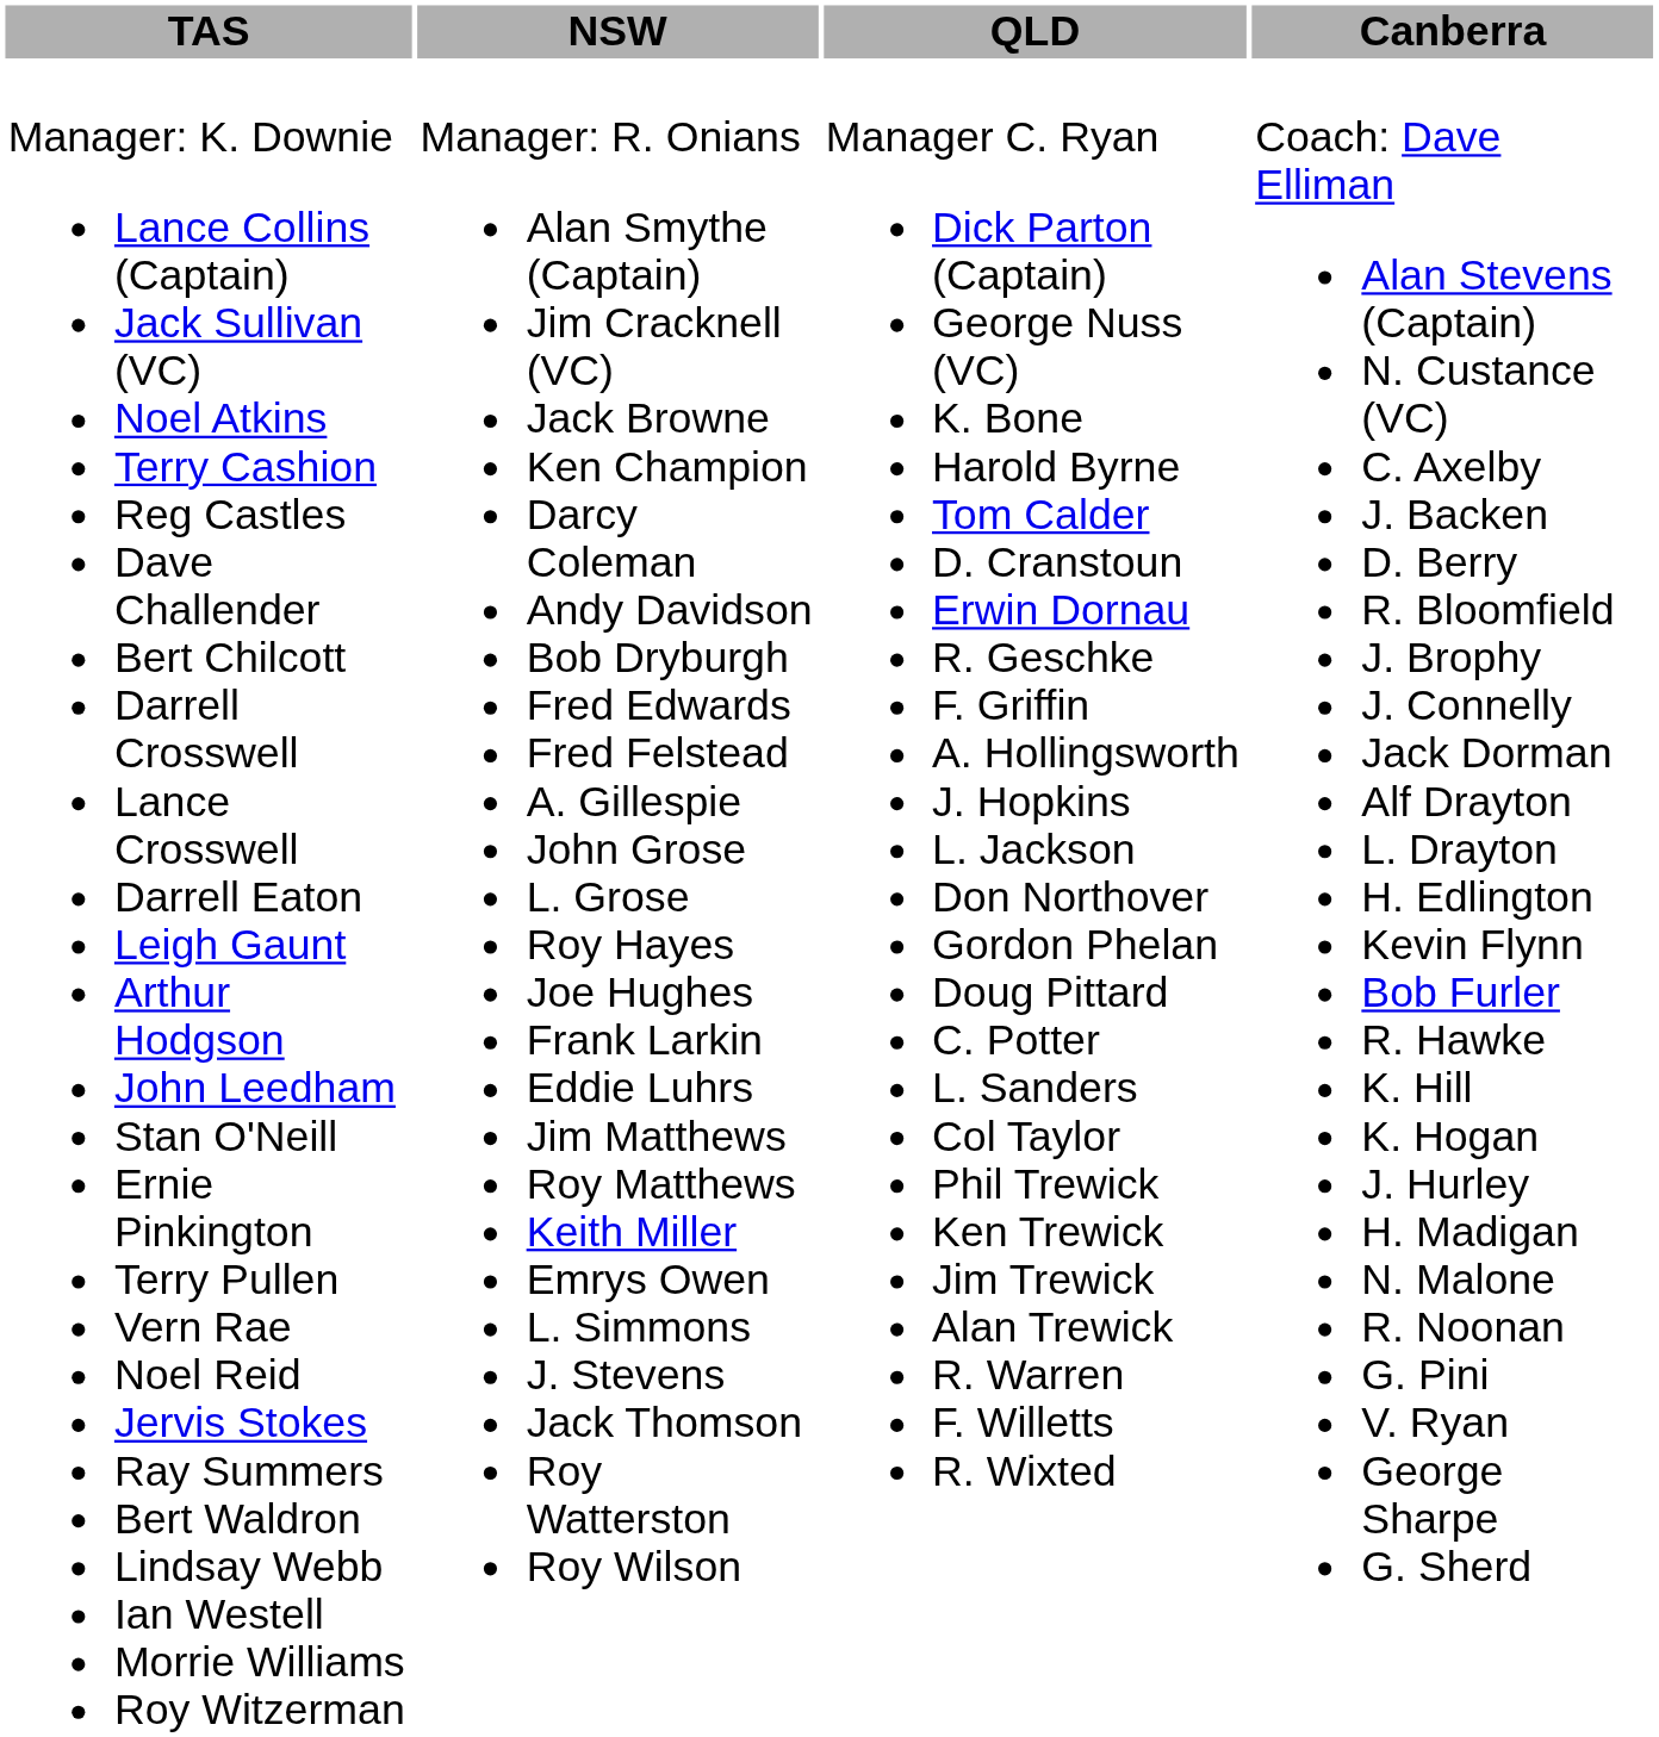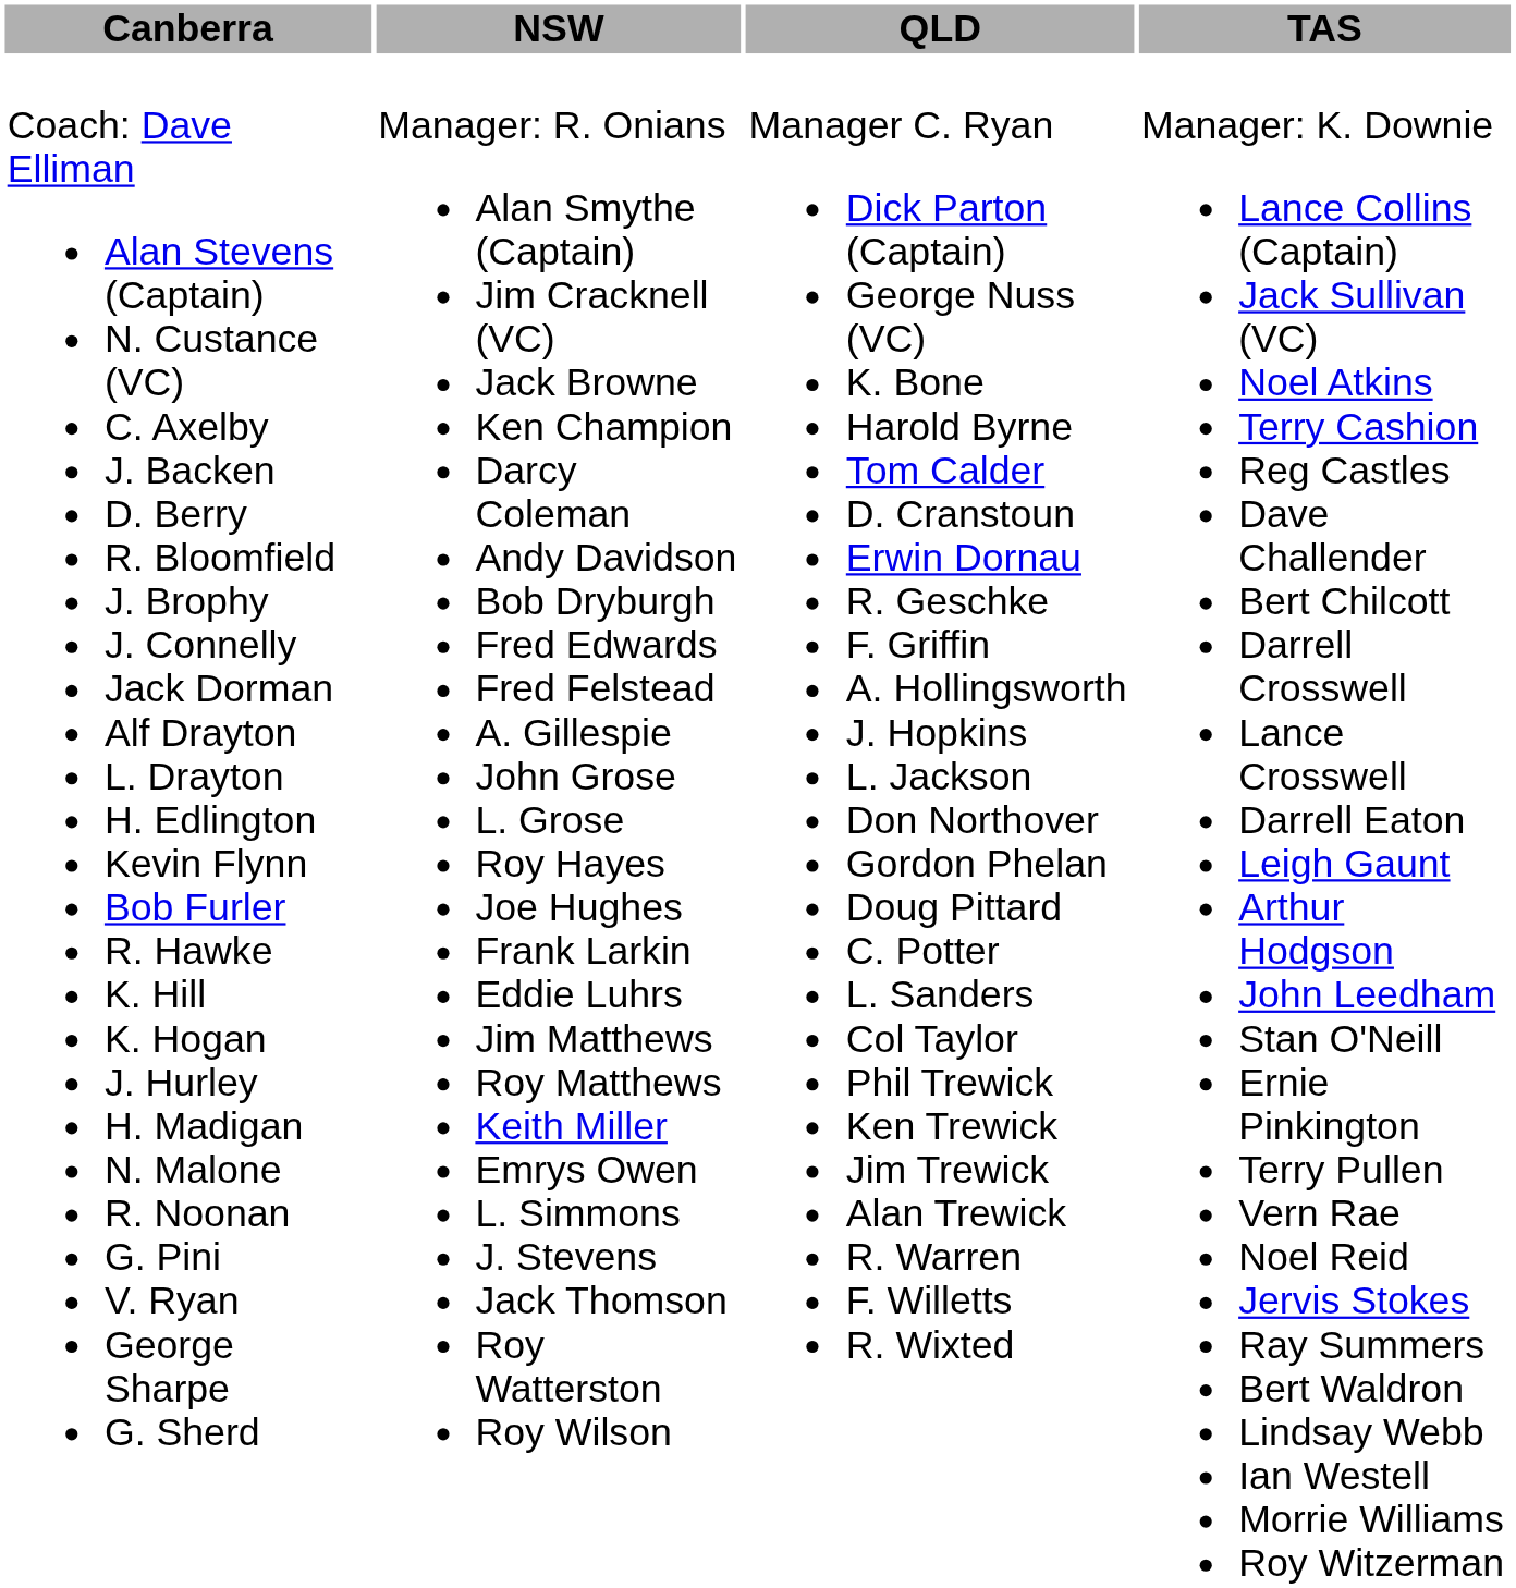columns swapped: TAS <-> Canberra
